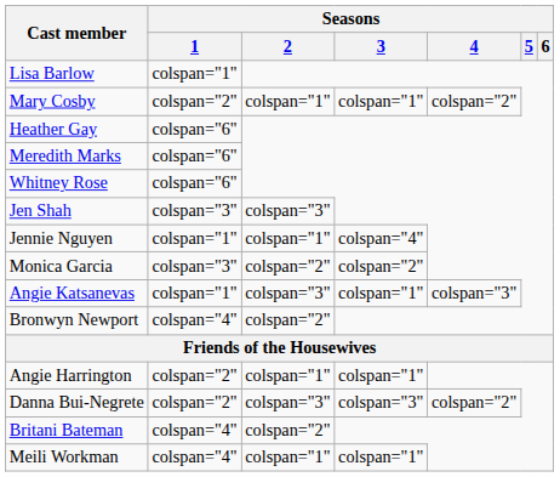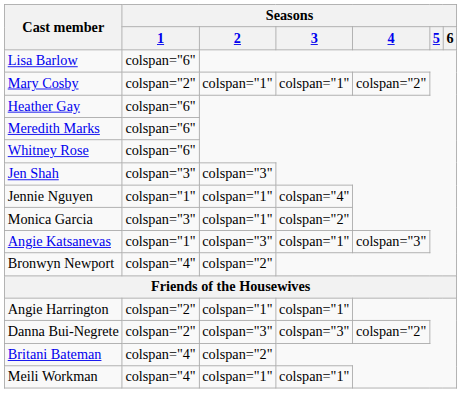Lisa Barlow | Seasons / 1: colspan="1" -> colspan="6"
Monica Garcia | Seasons / 2: colspan="2" -> colspan="1"
